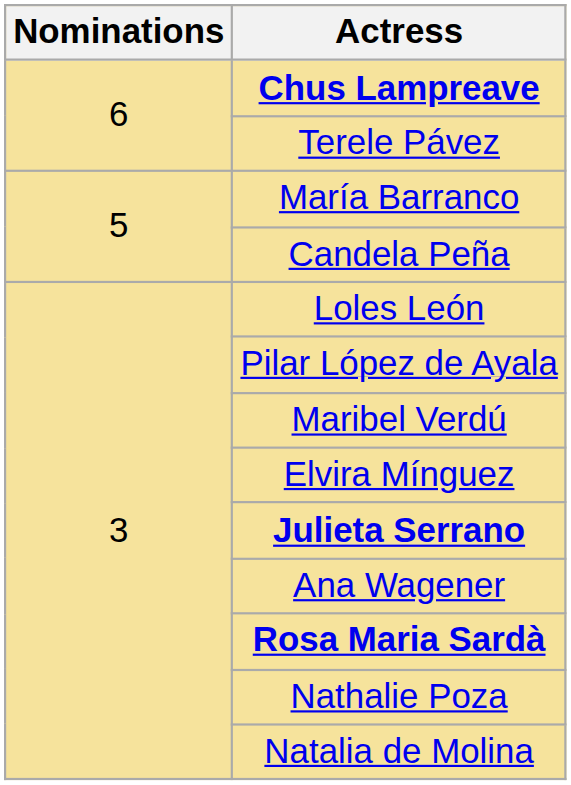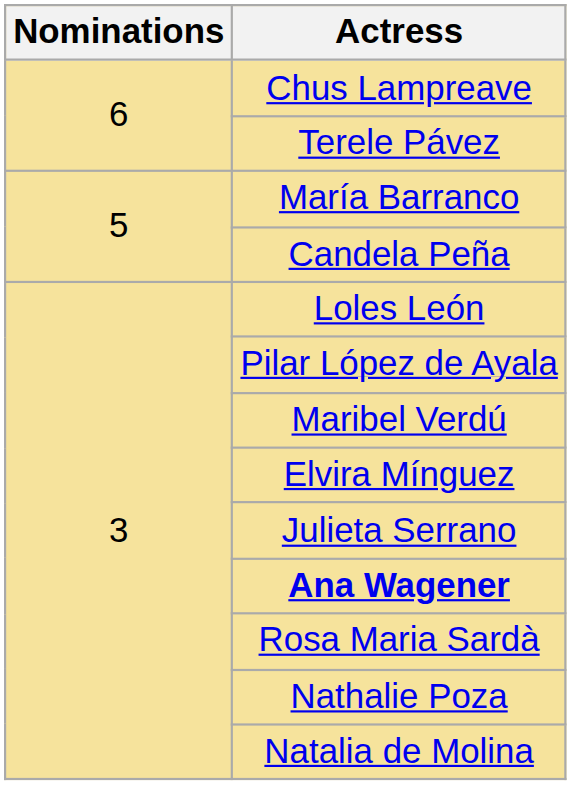Chus Lampreave | Actress: bold -> normal
Julieta Serrano | Actress: bold -> normal
Ana Wagener | Actress: normal -> bold
Rosa Maria Sardà | Actress: bold -> normal
